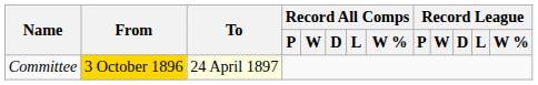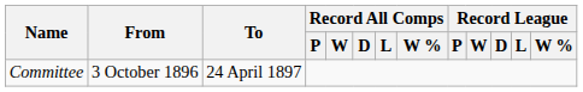Committee | From: gold background -> no background
Committee | To: lightyellow background -> no background
